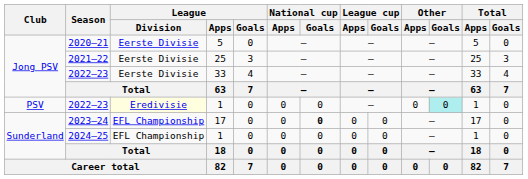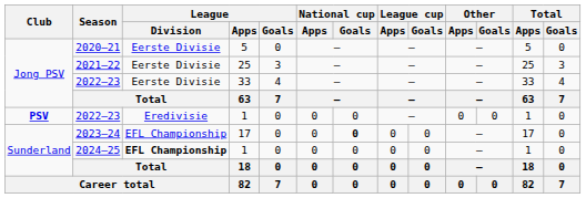2022–23 / 1 | Club: normal -> bold
2022–23 / 1 | League / Division: lightyellow background -> no background
2022–23 / 1 | Other / Goals: paleturquoise background -> no background
2024–25 | League / Division: normal -> bold
